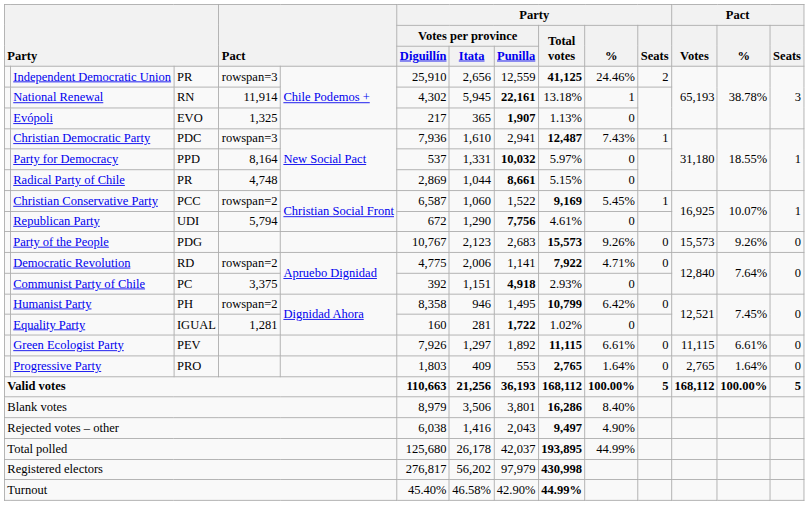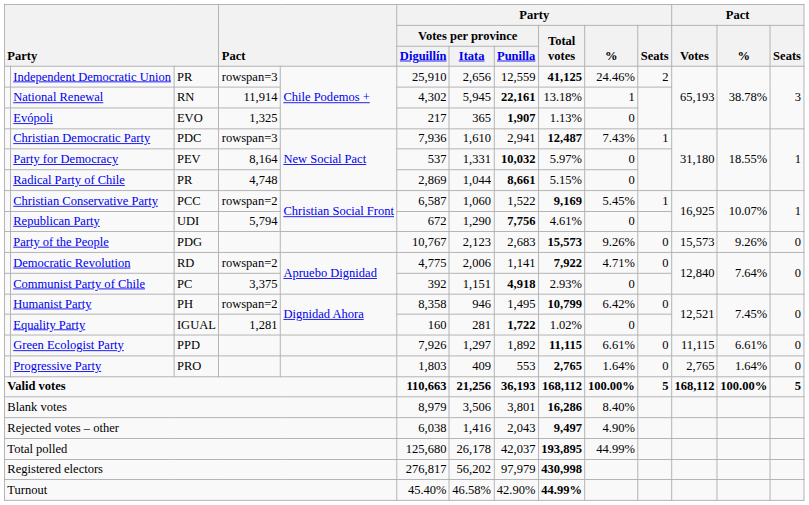Party for Democracy | column 3: PPD -> PEV
Green Ecologist Party | column 3: PEV -> PPD
